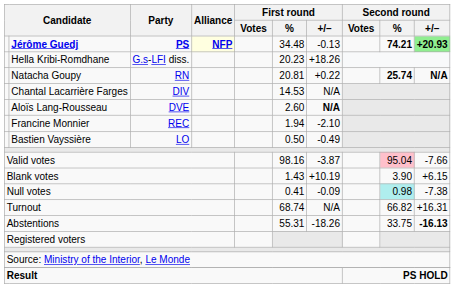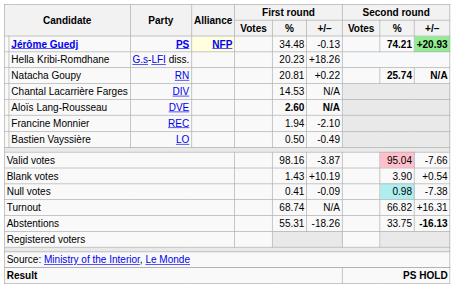Aloïs Lang-Rousseau | First round / %: normal -> bold
Blank votes | Second round / +/–: +6.15 -> +0.54
